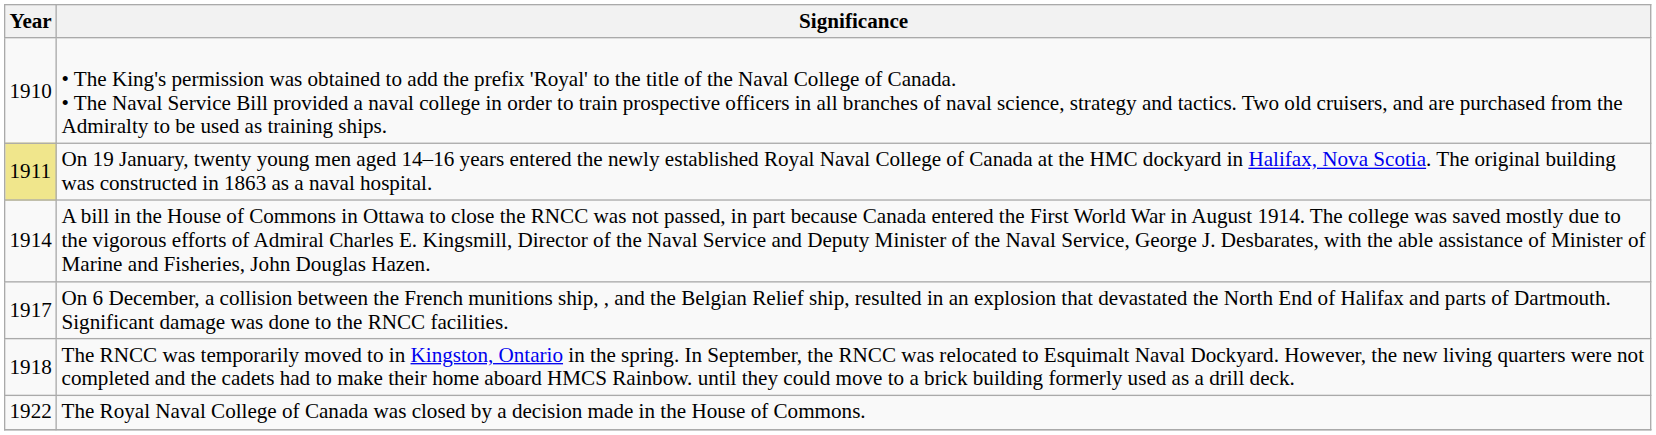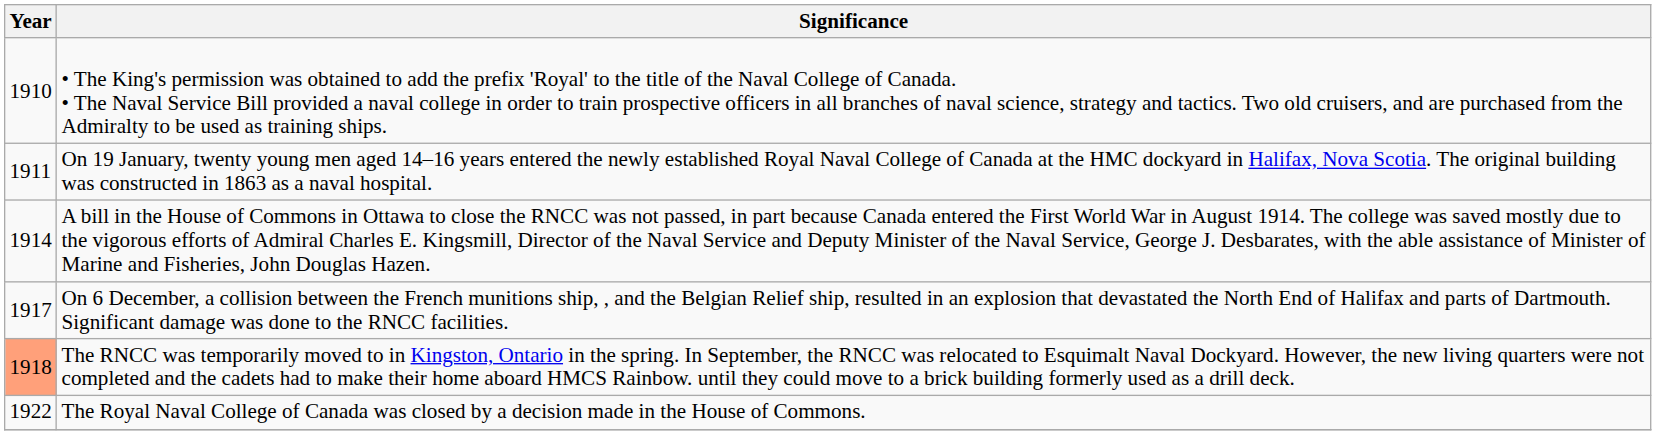row 3 | Year: khaki background -> no background
row 6 | Year: no background -> lightsalmon background
